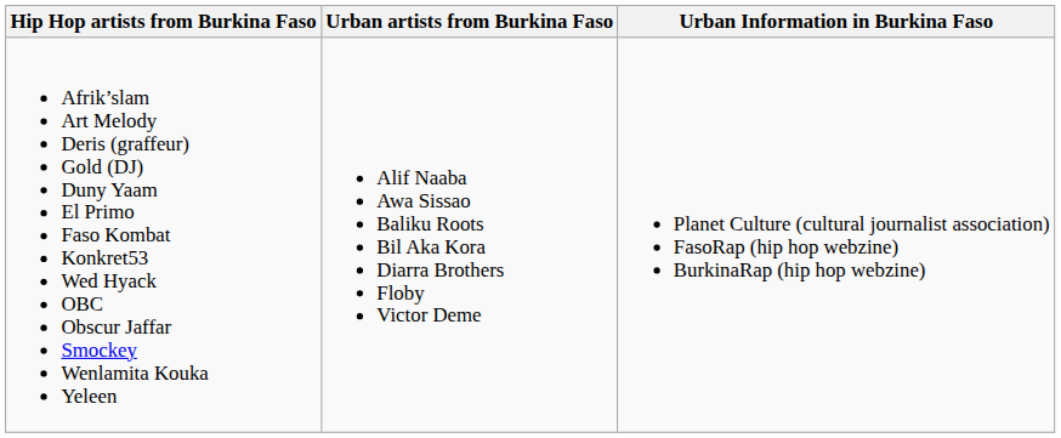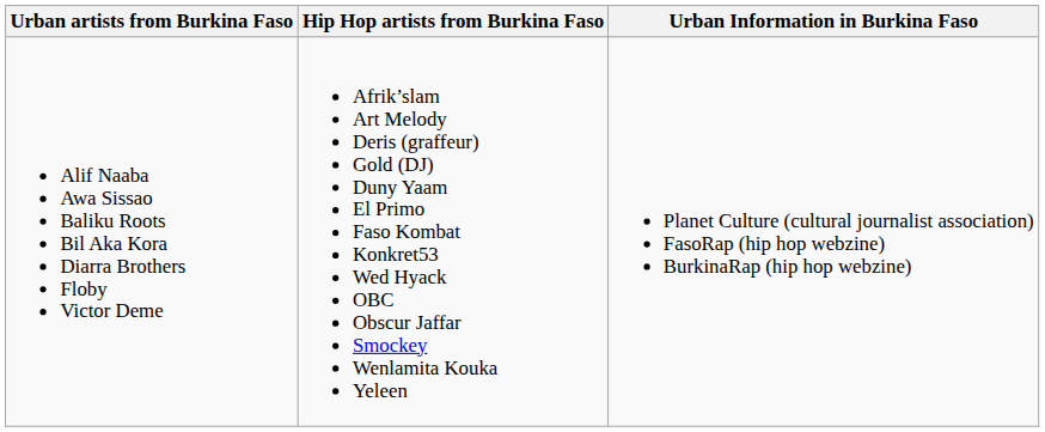columns swapped: Hip Hop artists from Burkina Faso <-> Urban artists from Burkina Faso
